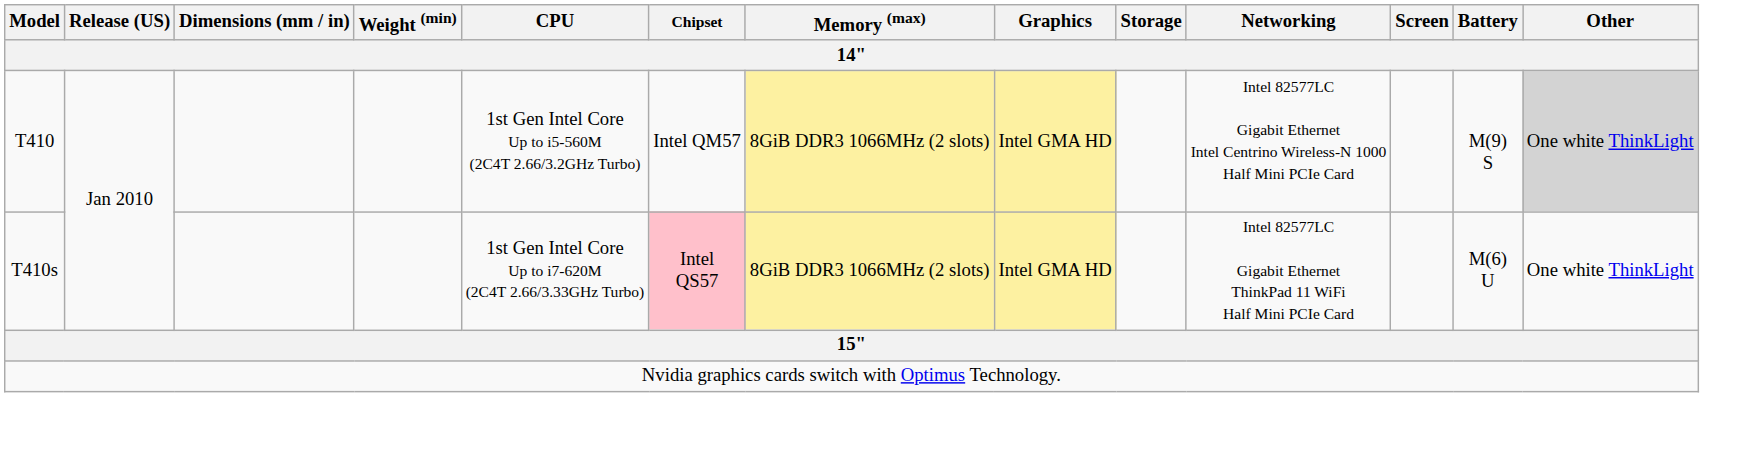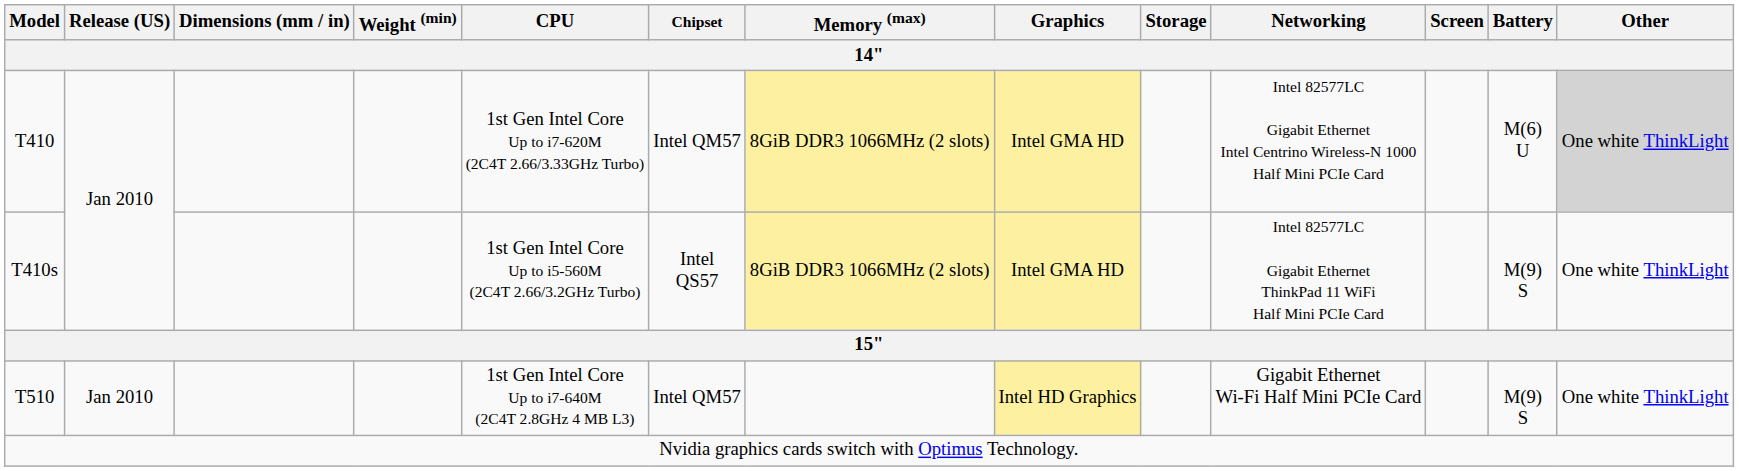T410 | CPU: 1st Gen Intel Core Up to i5-560M (2C4T 2.66/3.2GHz Turbo) -> 1st Gen Intel Core Up to i7-620M (2C4T 2.66/3.33GHz Turbo)
T410 | Battery: M(9) S -> M(6) U
T410s | CPU: 1st Gen Intel Core Up to i7-620M (2C4T 2.66/3.33GHz Turbo) -> 1st Gen Intel Core Up to i5-560M (2C4T 2.66/3.2GHz Turbo)
T410s | Chipset: pink background -> no background
T410s | Battery: M(6) U -> M(9) S
+ row: T510 | Jan 2010 | 1st Gen Intel Core Up to i7-640M (2C4T 2.8GHz 4 MB L3) | Intel QM57 | Intel HD Graphics | Gigabit Ethernet Wi-Fi Half Mini PCIe Card | M(9) S | One white ThinkLight
